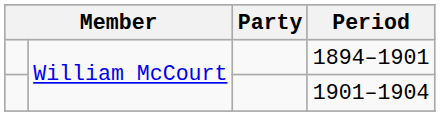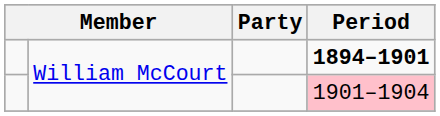1894–1901 | Period: normal -> bold
1901–1904 | Period: no background -> pink background
